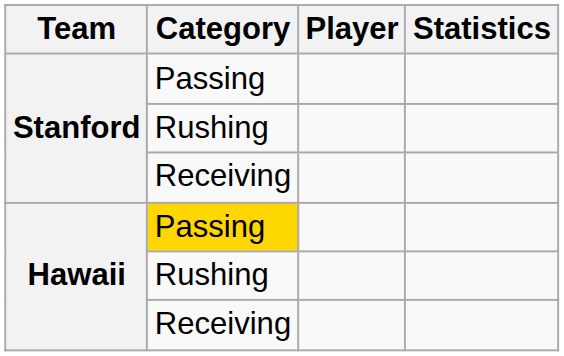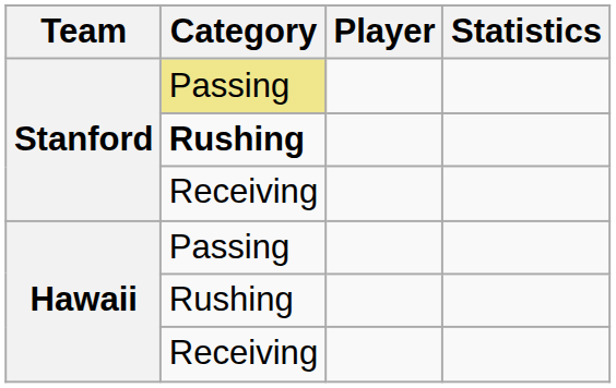Stanford / Passing | Category: no background -> khaki background
Stanford / Rushing | Category: normal -> bold
Hawaii / Passing | Category: gold background -> no background
